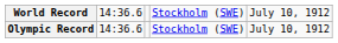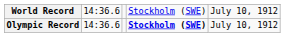Olympic Record | column 4: normal -> bold
